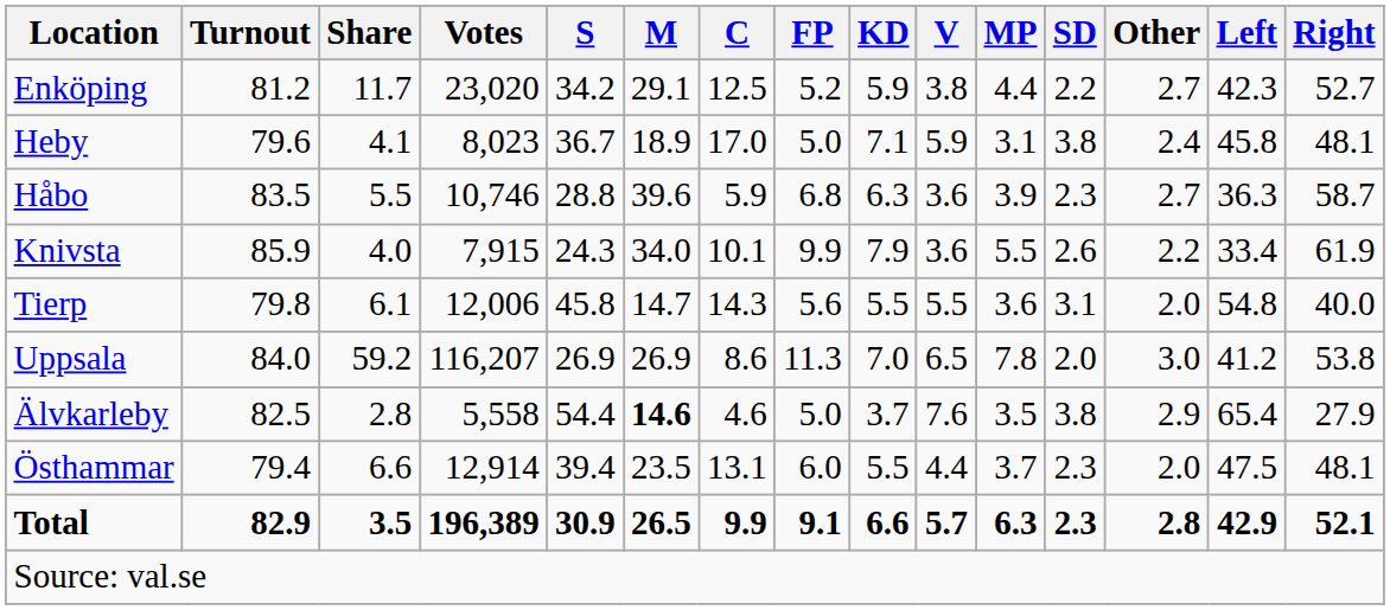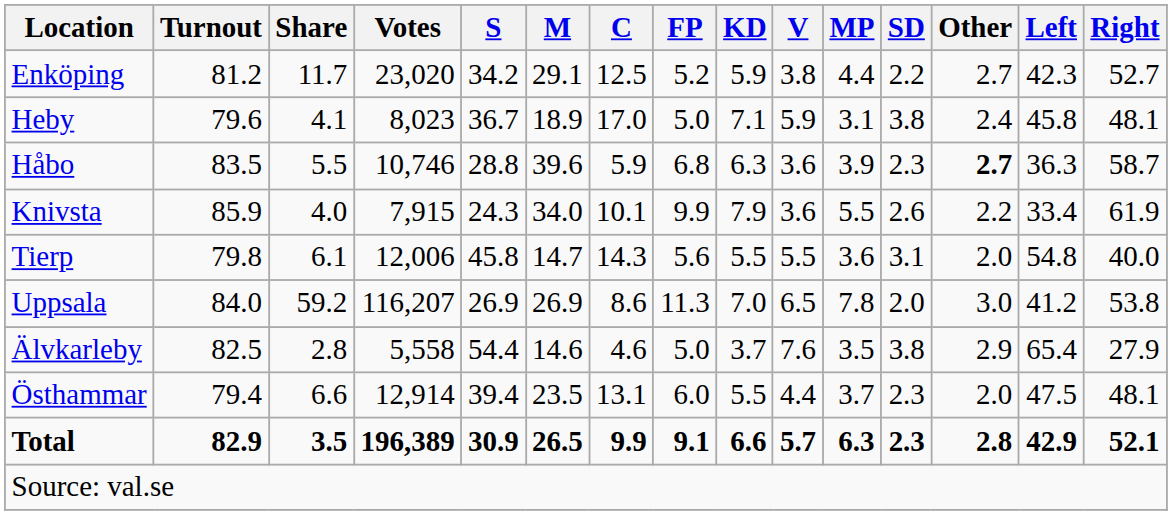Håbo | Other: normal -> bold
Älvkarleby | M: bold -> normal
